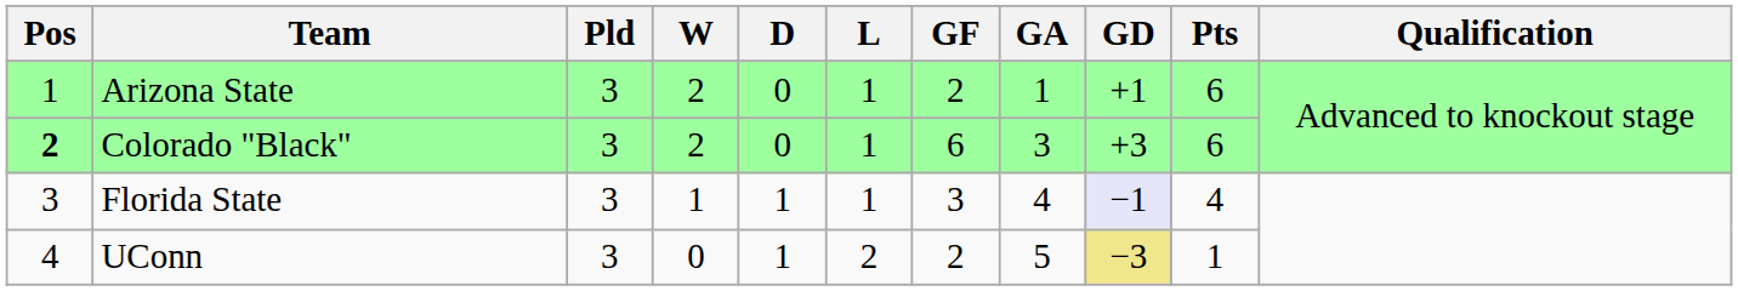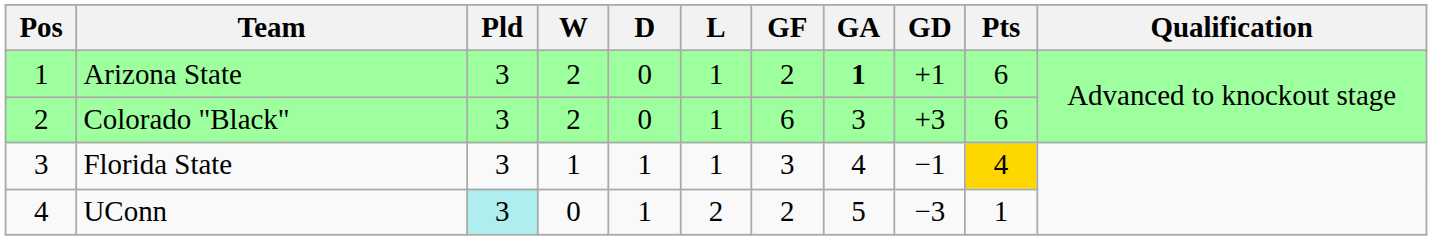Arizona State | GA: normal -> bold
Colorado "Black" | Pos: bold -> normal
Florida State | GD: lavender background -> no background
Florida State | Pts: no background -> gold background
UConn | Pld: no background -> paleturquoise background
UConn | GD: khaki background -> no background
